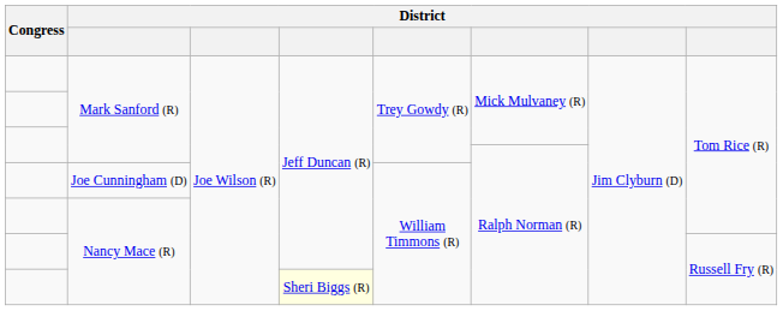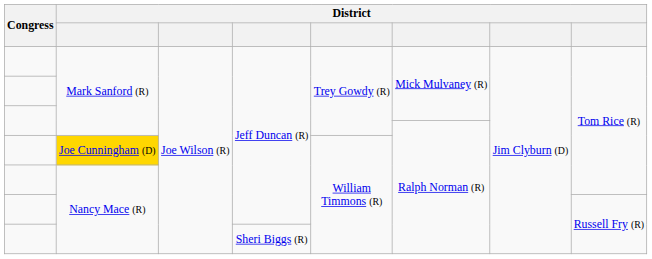Joe Cunningham (D) | column 2: no background -> gold background
Nancy Mace (R) / Sheri Biggs (R) | column 4: lightyellow background -> no background
